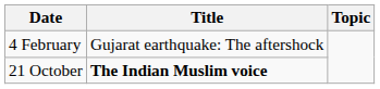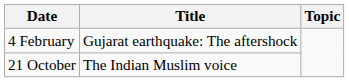21 October | Title: bold -> normal
